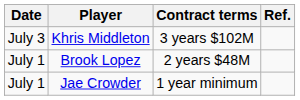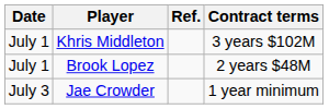columns swapped: Contract terms <-> Ref.
Khris Middleton | Date: July 3 -> July 1
Jae Crowder | Date: July 1 -> July 3
